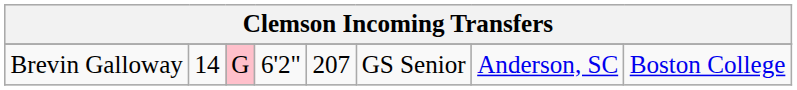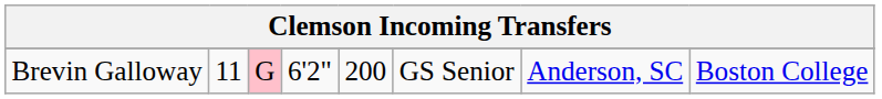Brevin Galloway | column 2: 14 -> 11
Brevin Galloway | column 5: 207 -> 200
